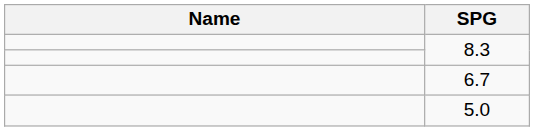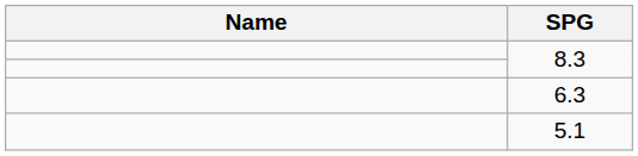row 4 | SPG: 6.7 -> 6.3
row 5 | SPG: 5.0 -> 5.1
